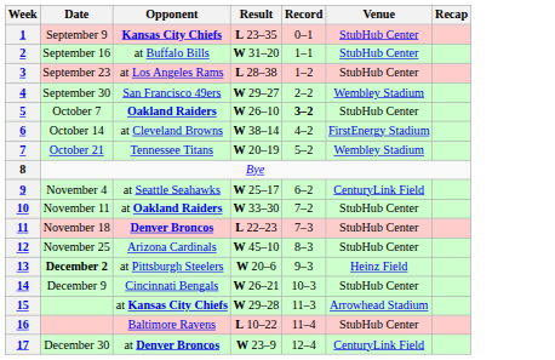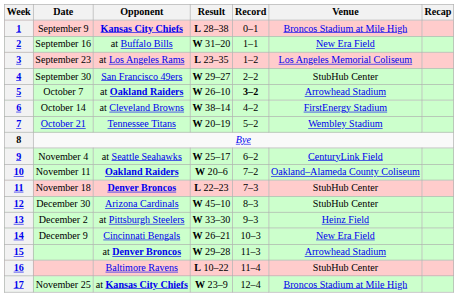1 | Result: L 23–35 -> L 28–38
1 | Venue: StubHub Center -> Broncos Stadium at Mile High
2 | Venue: StubHub Center -> New Era Field
3 | Result: L 28–38 -> L 23–35
3 | Venue: StubHub Center -> Los Angeles Memorial Coliseum
4 | Venue: Wembley Stadium -> StubHub Center
5 | Opponent: Oakland Raiders -> at Oakland Raiders
5 | Venue: StubHub Center -> Arrowhead Stadium
10 | Opponent: at Oakland Raiders -> Oakland Raiders
10 | Result: W 33–30 -> W 20–6
10 | Venue: StubHub Center -> Oakland–Alameda County Coliseum
12 | Date: November 25 -> December 30
13 | Date: bold -> normal
13 | Result: W 20–6 -> W 33–30
14 | Venue: StubHub Center -> New Era Field
15 | Opponent: at Kansas City Chiefs -> at Denver Broncos
17 | Date: December 30 -> November 25
17 | Opponent: at Denver Broncos -> at Kansas City Chiefs
17 | Venue: CenturyLink Field -> Broncos Stadium at Mile High
